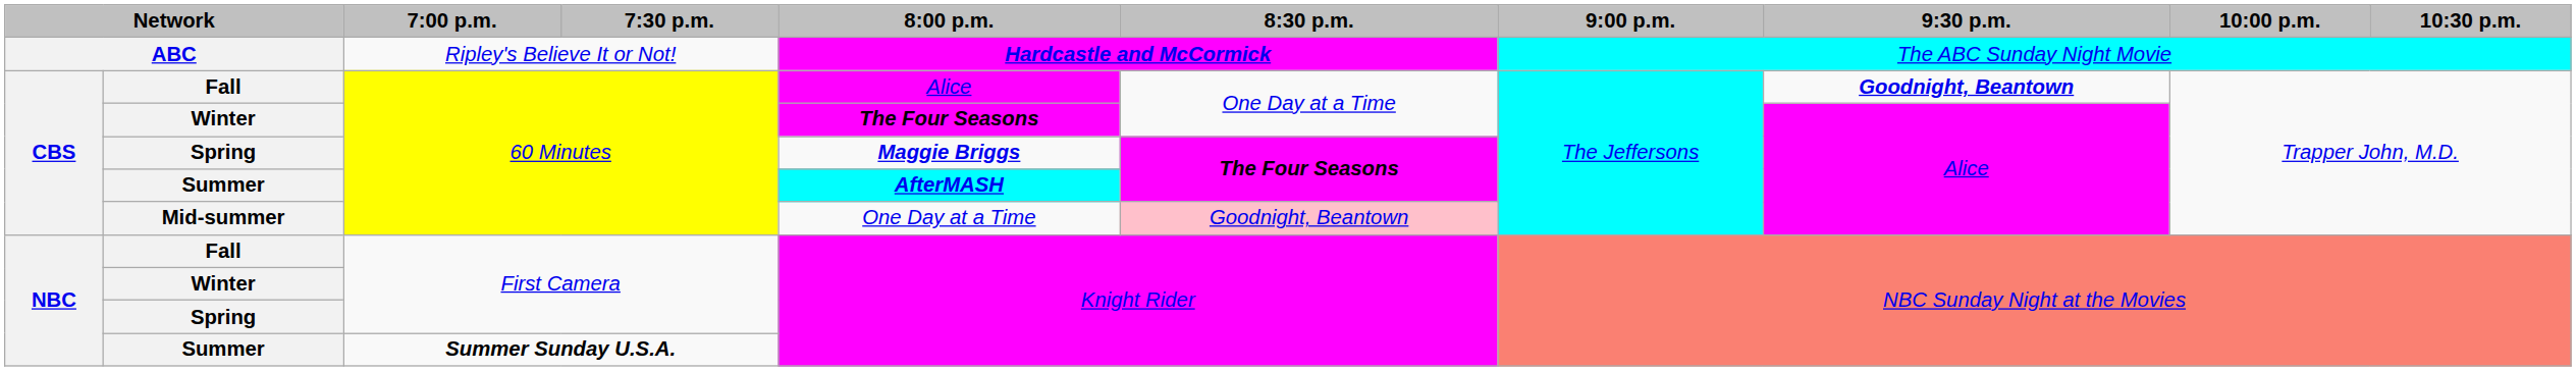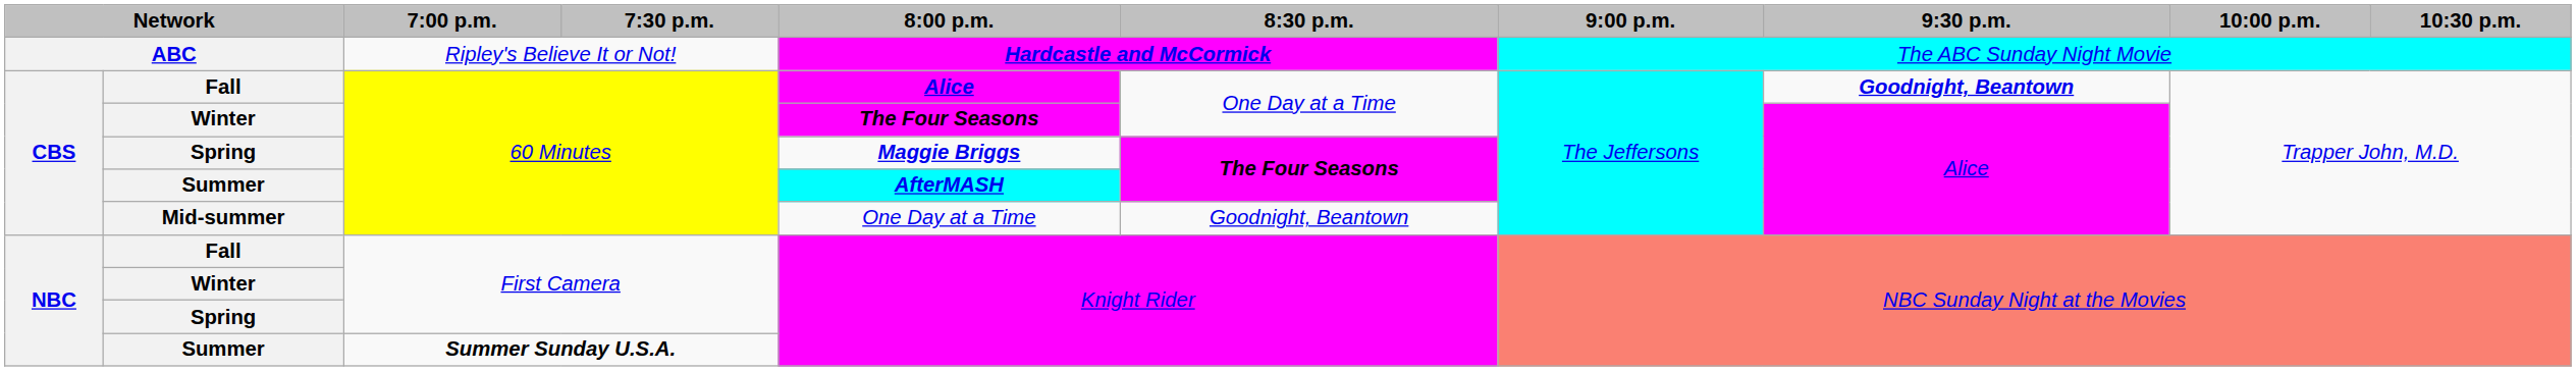Fall / 60 Minutes | 8:00 p.m.: normal -> bold
Mid-summer | 8:30 p.m.: pink background -> no background
